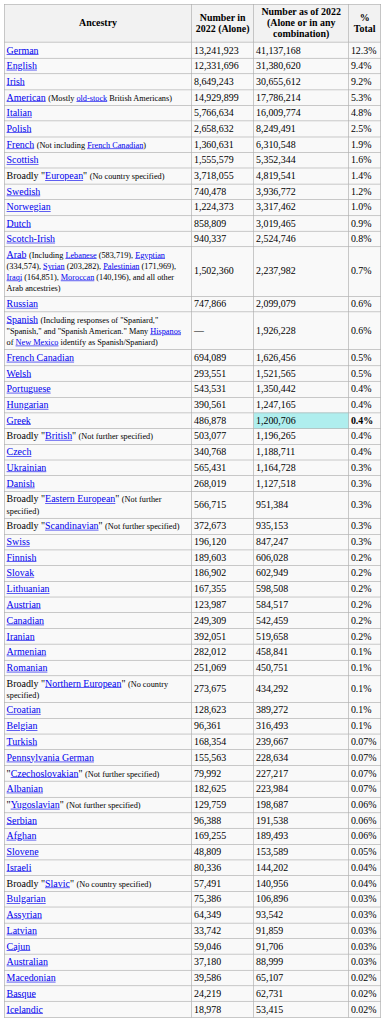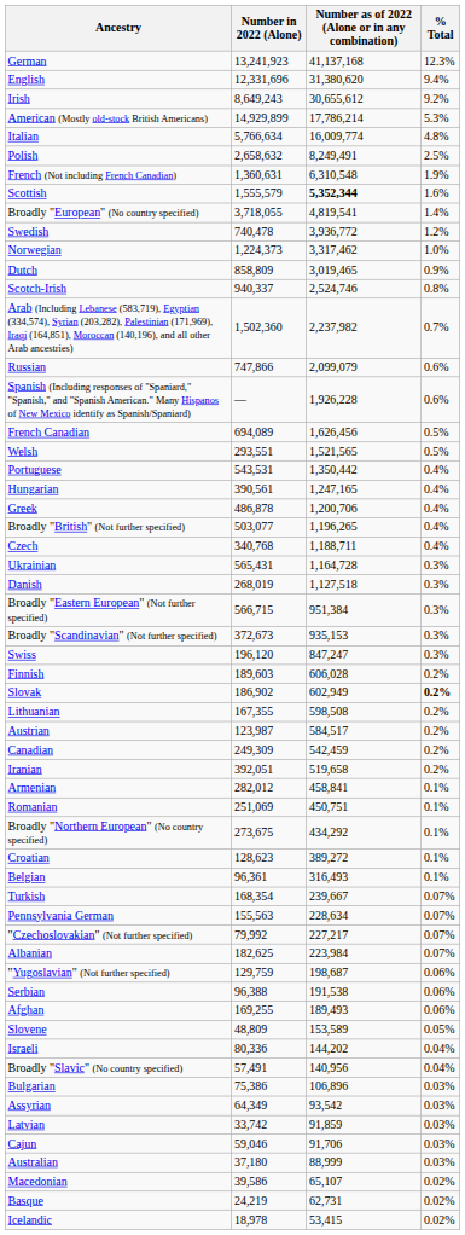Scottish | Number as of 2022 (Alone or in any combination): normal -> bold
Greek | Number as of 2022 (Alone or in any combination): paleturquoise background -> no background
Greek | % Total: bold -> normal
Slovak | % Total: normal -> bold
